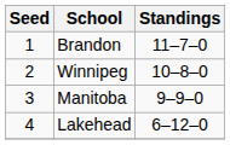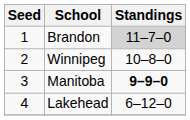Brandon | Standings: no background -> lightgrey background
Manitoba | Standings: normal -> bold
